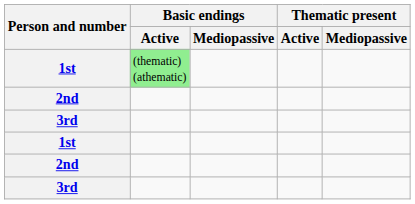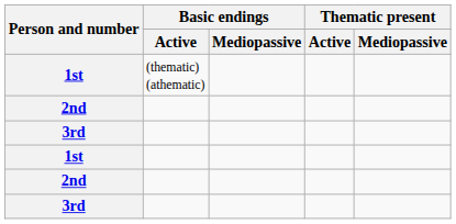1st / (thematic) (athematic) | Basic endings / Active: lightgreen background -> no background
